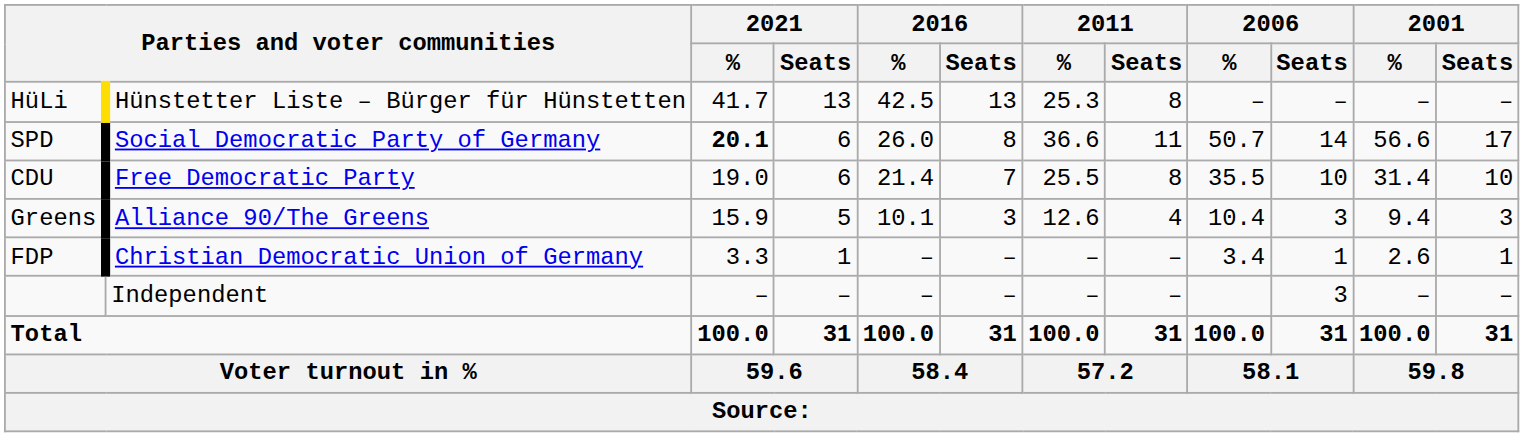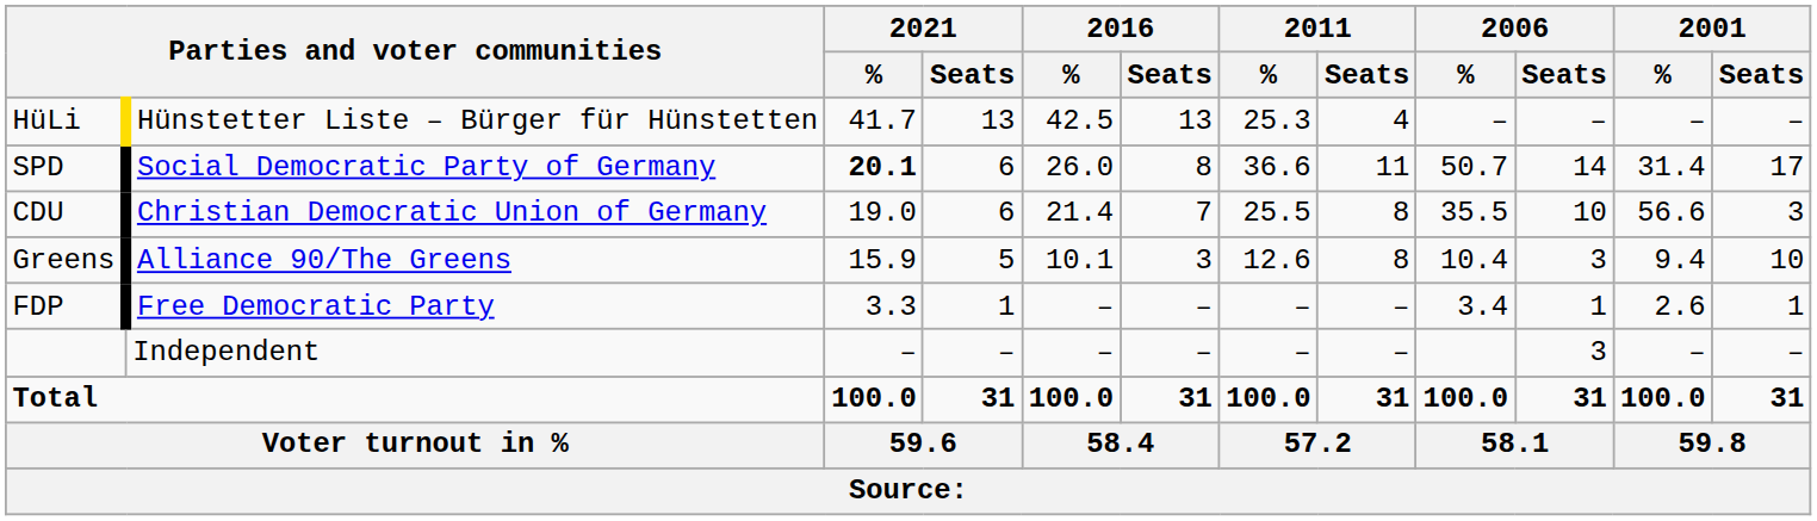HüLi | 2011 / Seats: 8 -> 4
SPD | 2001 / %: 56.6 -> 31.4
CDU | column 2: Free Democratic Party -> Christian Democratic Union of Germany
CDU | 2001 / %: 31.4 -> 56.6
CDU | 2001 / Seats: 10 -> 3
Greens | 2011 / Seats: 4 -> 8
Greens | 2001 / Seats: 3 -> 10
FDP | column 2: Christian Democratic Union of Germany -> Free Democratic Party
